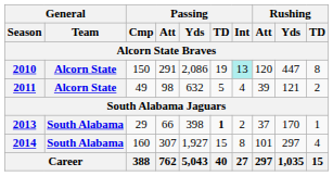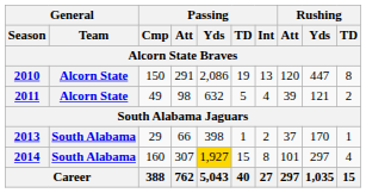2010 | Passing / Int / Alcorn State Braves: paleturquoise background -> no background
2013 | Passing / TD / Alcorn State Braves: bold -> normal
2014 | Passing / Yds / Alcorn State Braves: no background -> gold background
